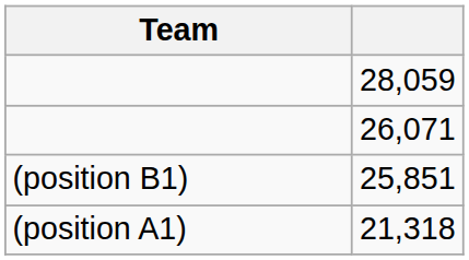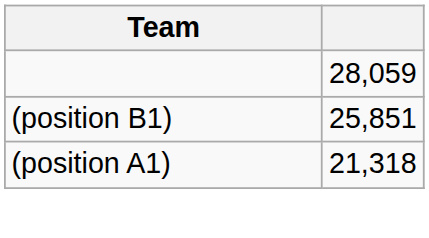- row: 26,071
